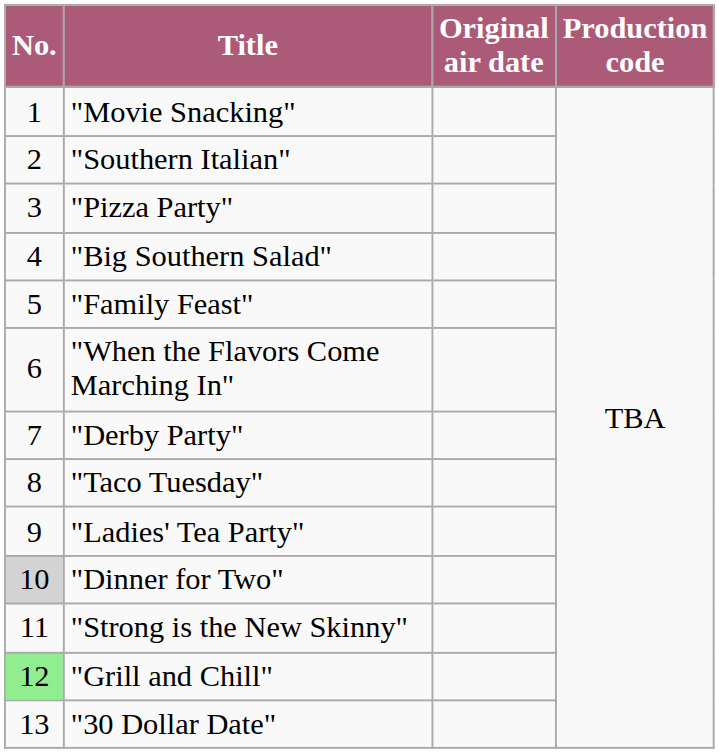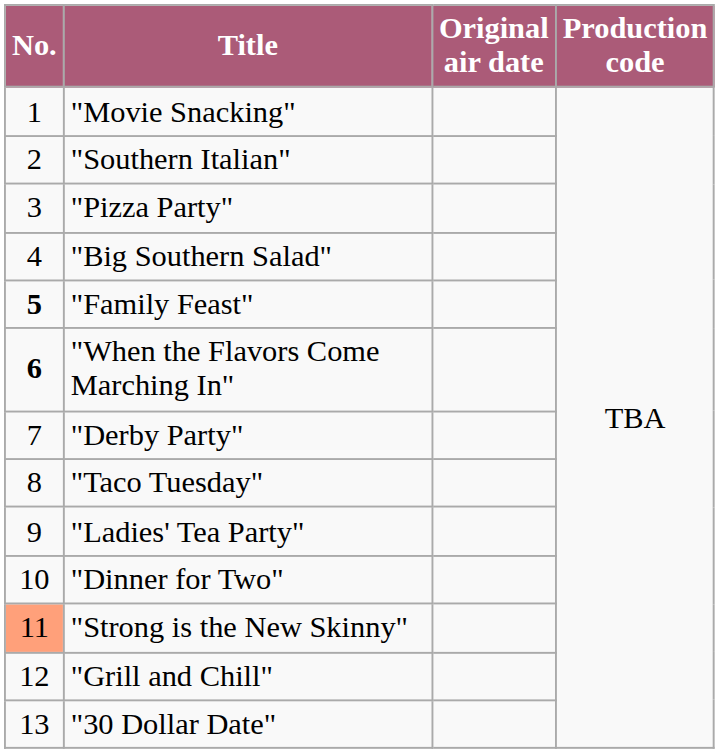"Family Feast" | No.: normal -> bold
"When the Flavors Come Marching In" | No.: normal -> bold
"Dinner for Two" | No.: lightgrey background -> no background
"Strong is the New Skinny" | No.: no background -> lightsalmon background
"Grill and Chill" | No.: lightgreen background -> no background
